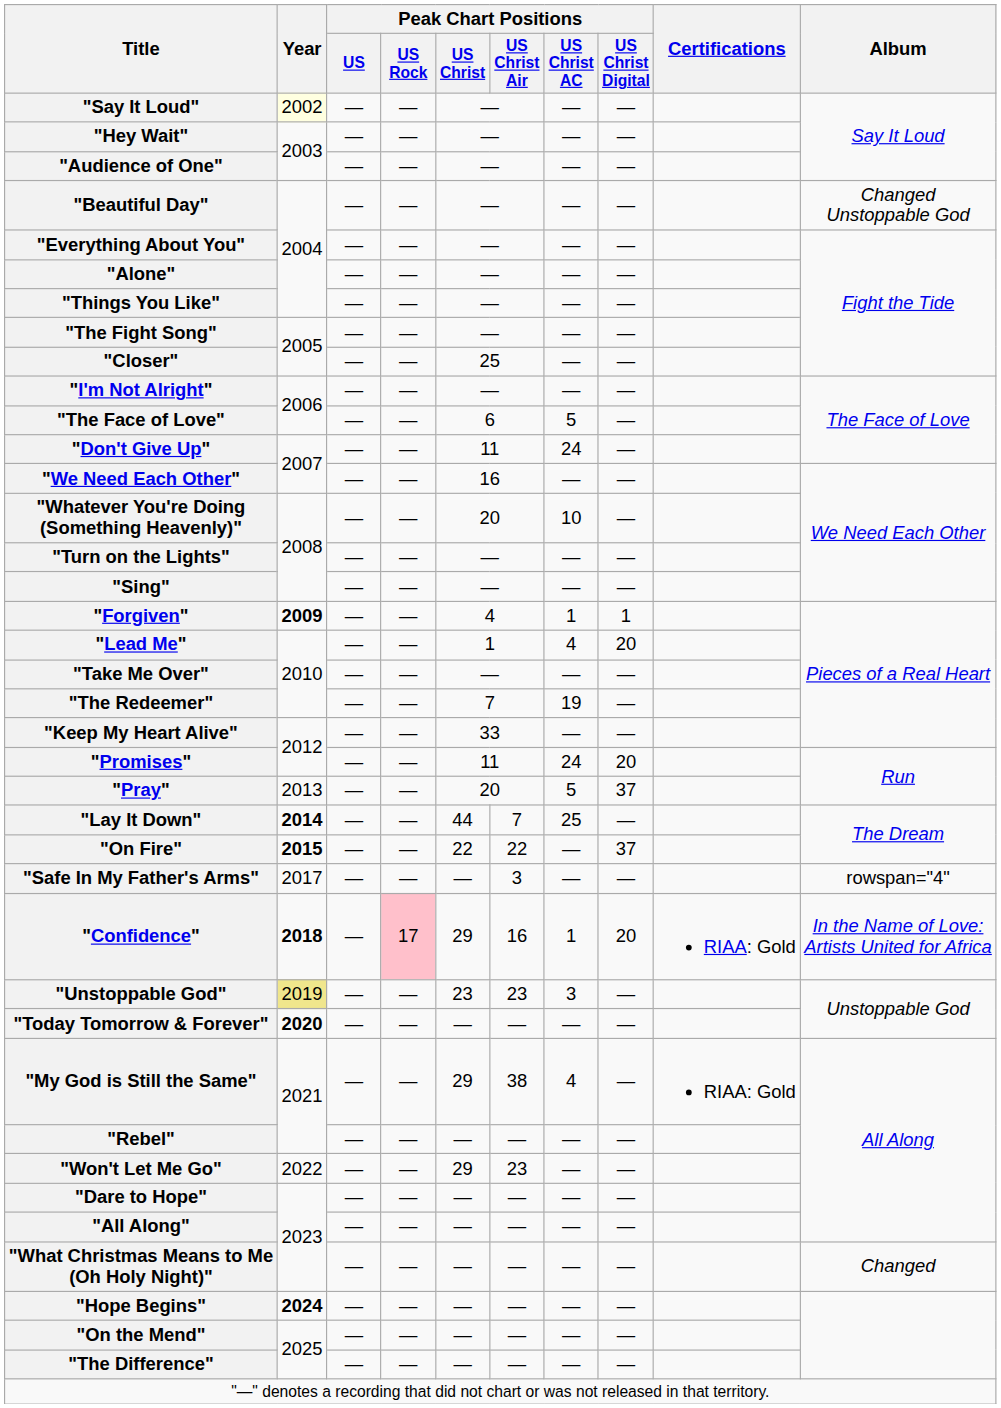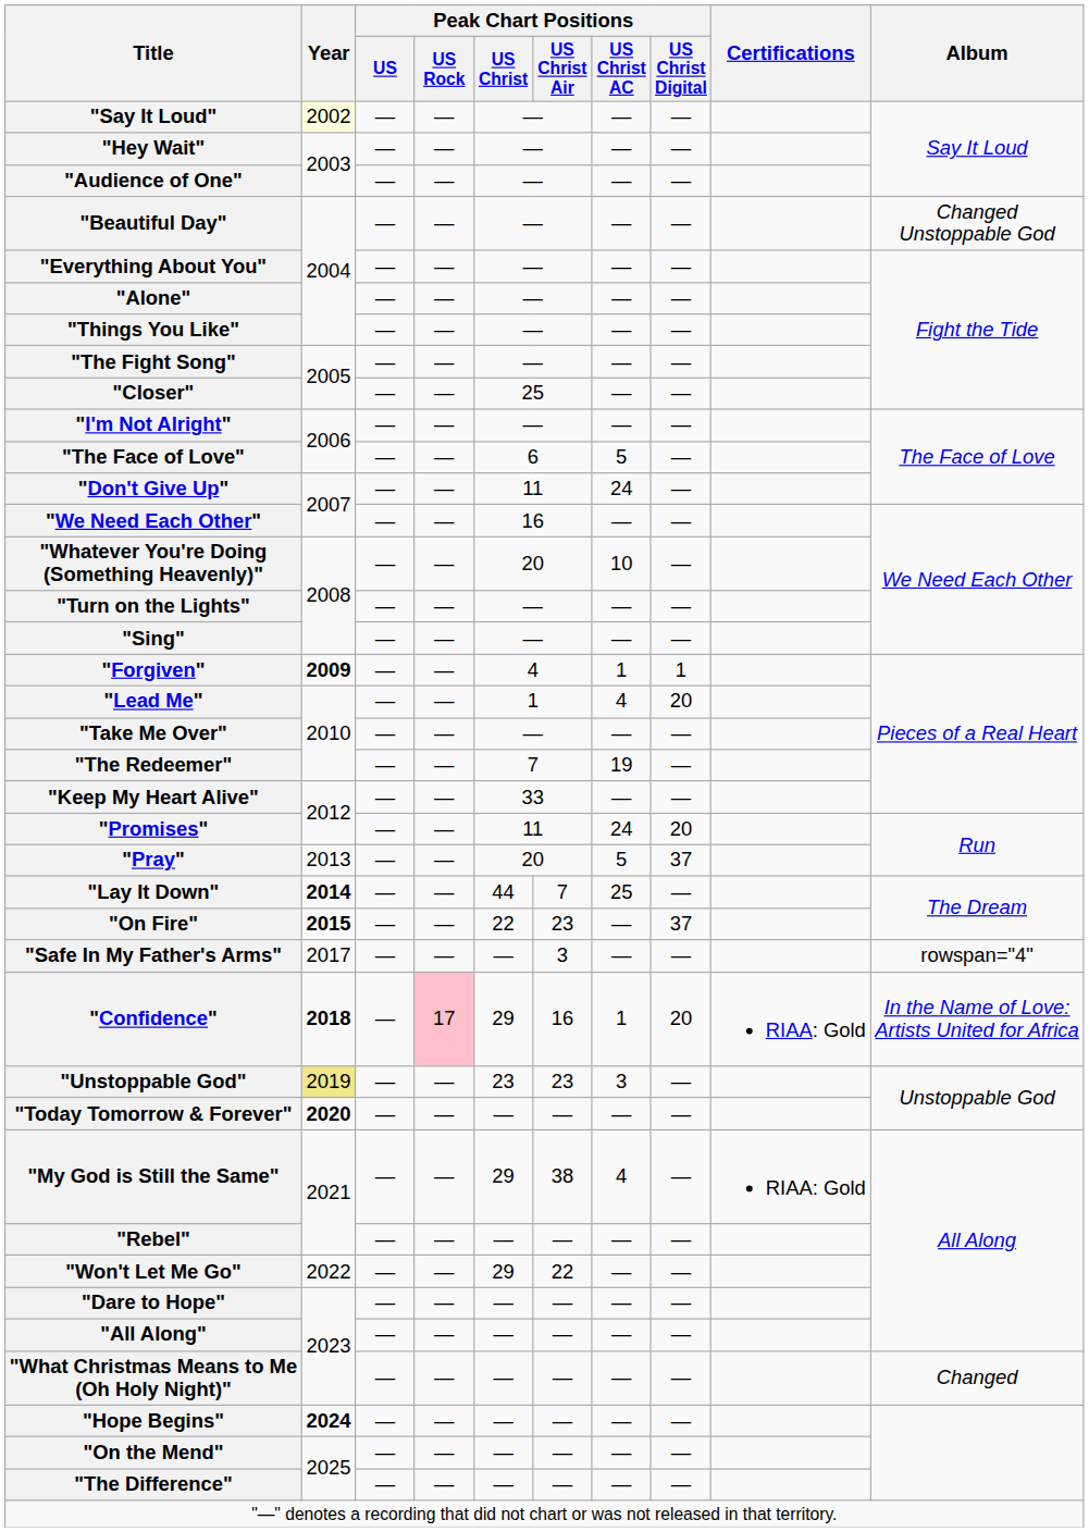"On Fire" | Peak Chart Positions / US Christ Air: 22 -> 23
"Won't Let Me Go" | Peak Chart Positions / US Christ Air: 23 -> 22
